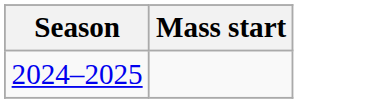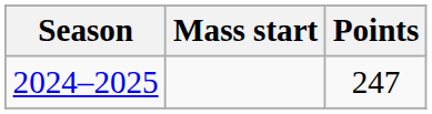+ column: Points | 247
